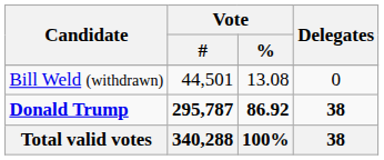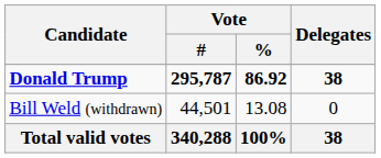rows swapped: Donald Trump <-> Bill Weld (withdrawn)
